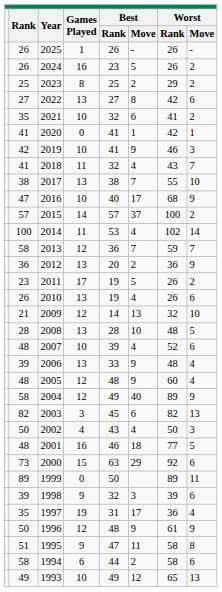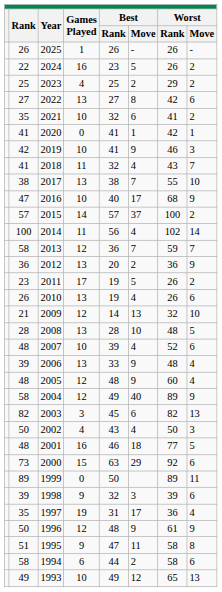2024 | Rank: 26 -> 22
2023 | Games Played: 8 -> 4
2014 | Best / Rank: 53 -> 56
